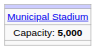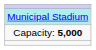row 2 | column 1: no background -> paleturquoise background
